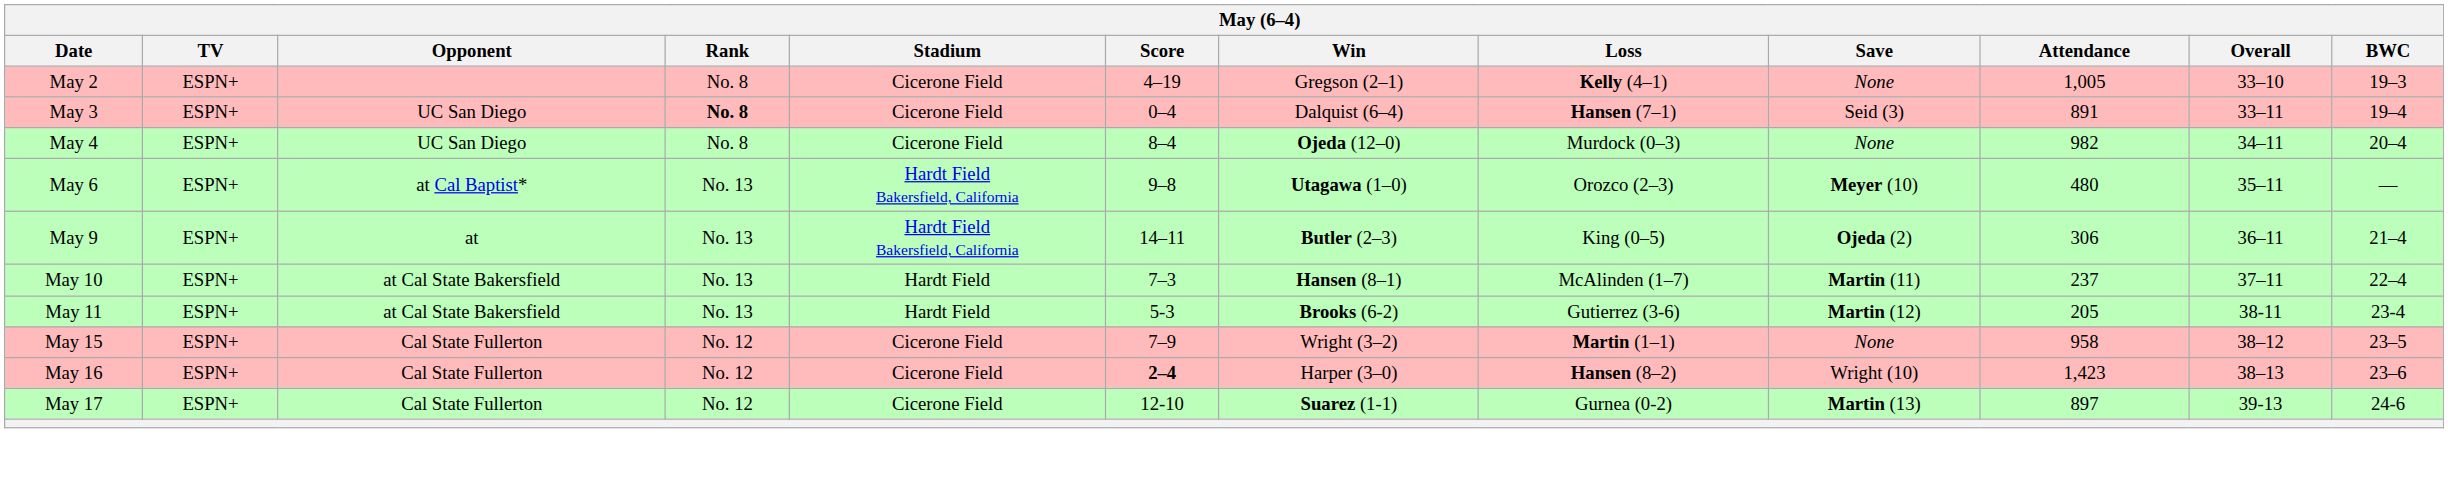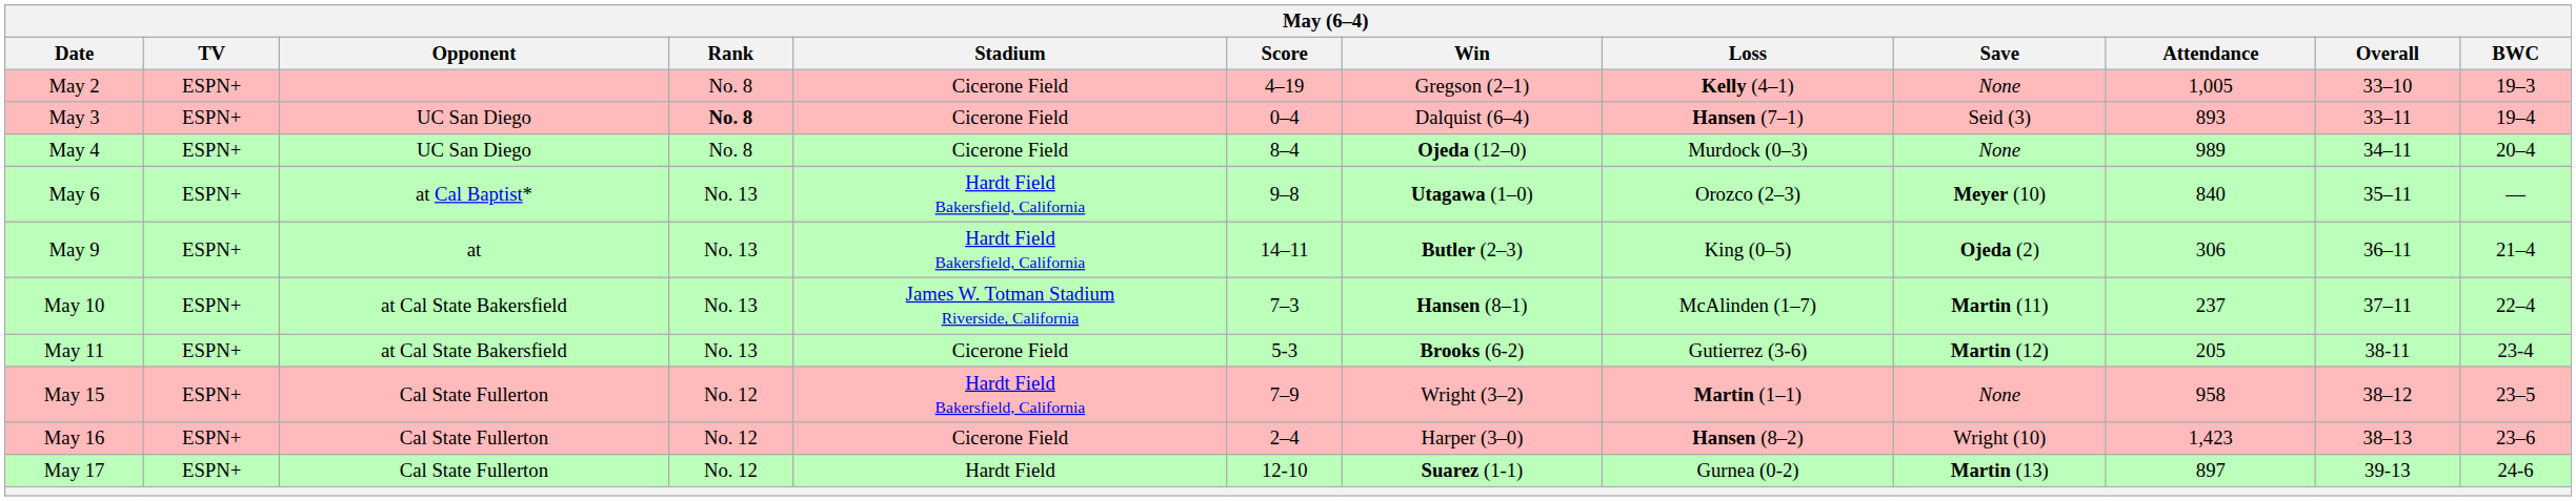May 3 | May (6–4) / Attendance: 891 -> 893
May 4 | May (6–4) / Attendance: 982 -> 989
May 6 | May (6–4) / Attendance: 480 -> 840
May 10 | May (6–4) / Stadium: Hardt Field -> James W. Totman Stadium Riverside, California
May 11 | May (6–4) / Stadium: Hardt Field -> Cicerone Field
May 15 | May (6–4) / Stadium: Cicerone Field -> Hardt Field Bakersfield, California
May 16 | May (6–4) / Score: bold -> normal
May 17 | May (6–4) / Stadium: Cicerone Field -> Hardt Field
